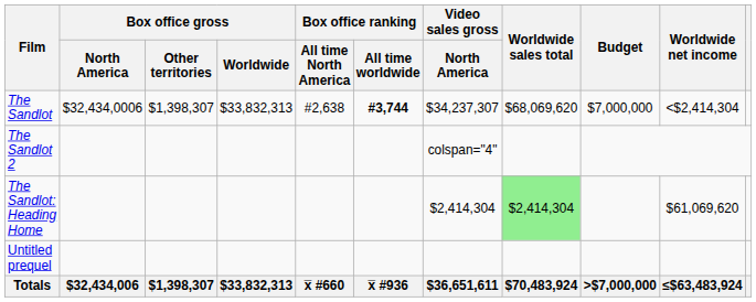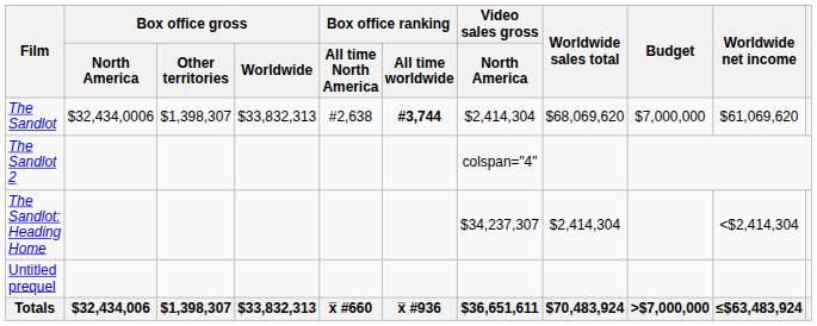The Sandlot | Video sales gross / North America: $34,237,307 -> $2,414,304
The Sandlot | Worldwide net income: <$2,414,304 -> $61,069,620
The Sandlot: Heading Home | Video sales gross / North America: $2,414,304 -> $34,237,307
The Sandlot: Heading Home | Worldwide sales total: lightgreen background -> no background
The Sandlot: Heading Home | Worldwide net income: $61,069,620 -> <$2,414,304
